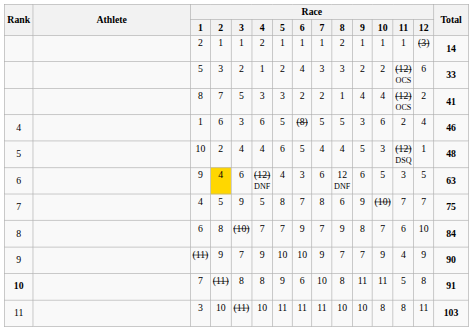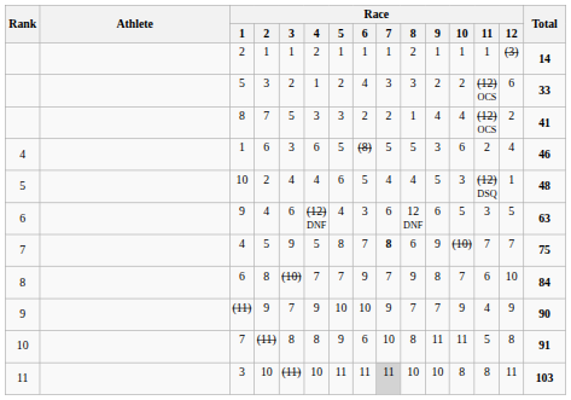row 8 | Race / 2: gold background -> no background
row 9 | Race / 7: normal -> bold
row 12 | Rank: bold -> normal
row 13 | Race / 7: no background -> lightgrey background
